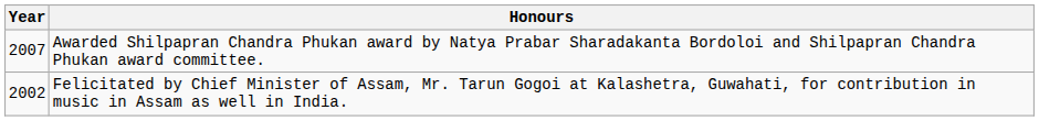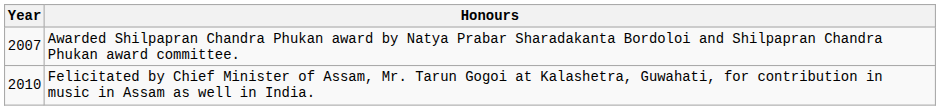row 3 | Year: 2002 -> 2010
